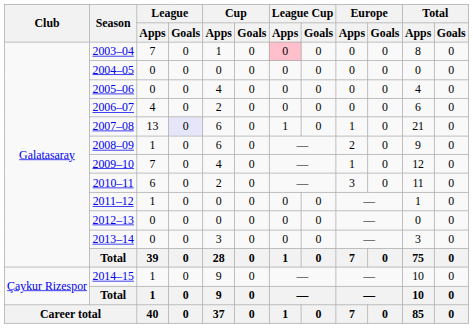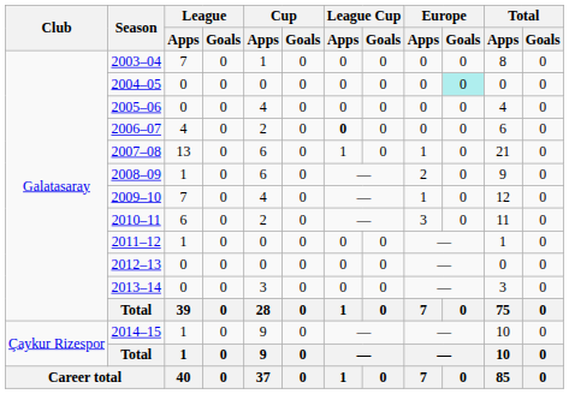2003–04 | League Cup / Apps: pink background -> no background
2004–05 | Europe / Goals: no background -> paleturquoise background
2006–07 | League Cup / Apps: normal -> bold
2007–08 | League / Goals: lavender background -> no background
